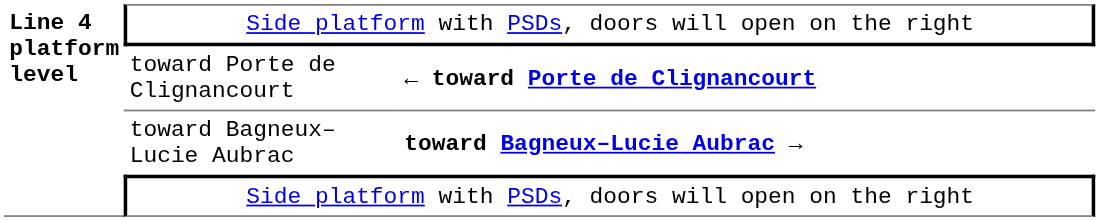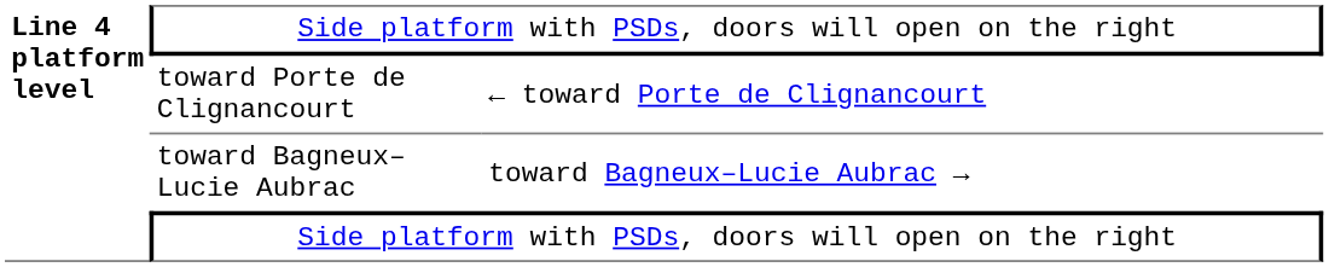toward Porte de Clignancourt | column 3: bold -> normal
toward Bagneux–Lucie Aubrac | column 3: bold -> normal
